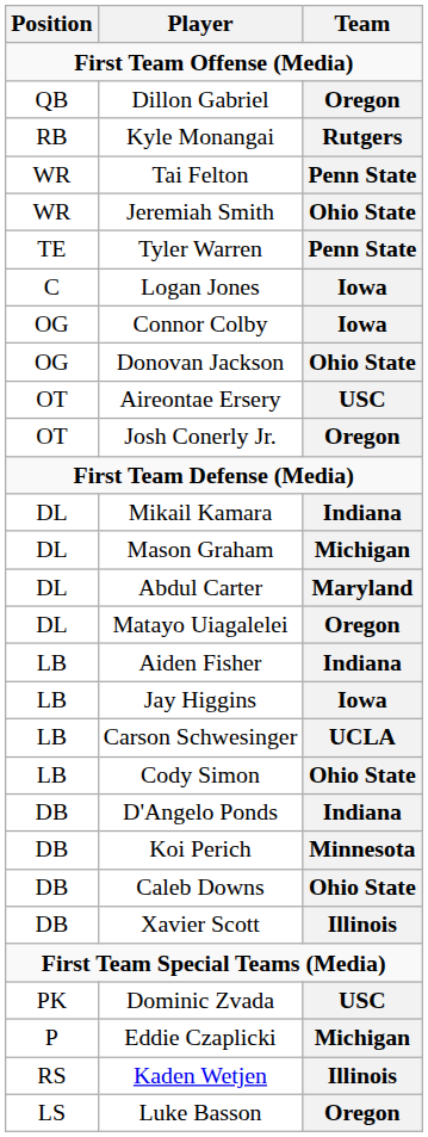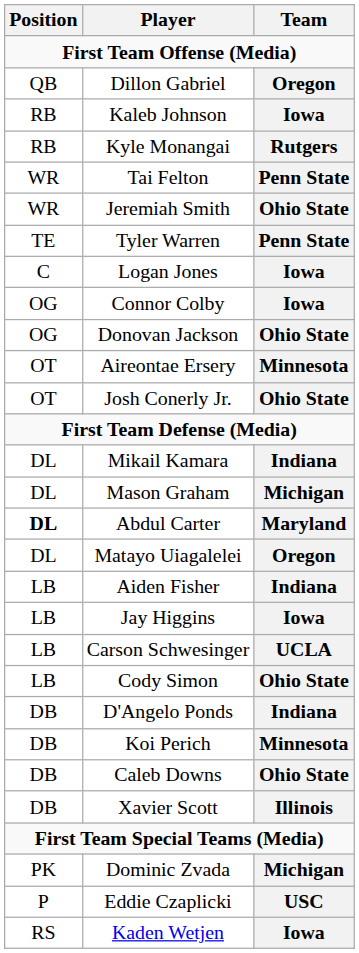+ row: RB | Kaleb Johnson | Iowa
Aireontae Ersery | Team: USC -> Minnesota
Josh Conerly Jr. | Team: Oregon -> Ohio State
Abdul Carter | Position: normal -> bold
Dominic Zvada | Team: USC -> Michigan
Eddie Czaplicki | Team: Michigan -> USC
Kaden Wetjen | Team: Illinois -> Iowa
- row: LS | Luke Basson | Oregon
